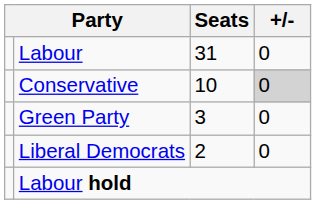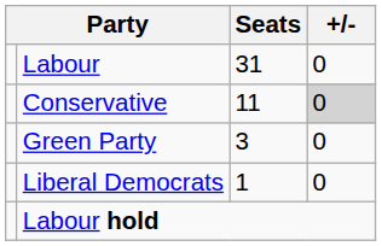Conservative | Seats: 10 -> 11
Liberal Democrats | Seats: 2 -> 1
